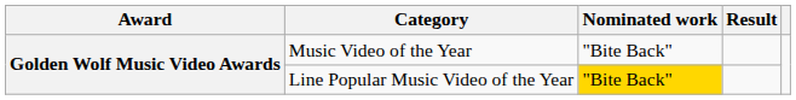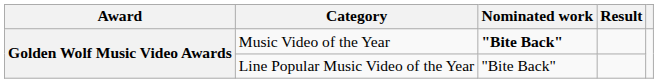Music Video of the Year | Nominated work: normal -> bold
Line Popular Music Video of the Year | Nominated work: gold background -> no background
